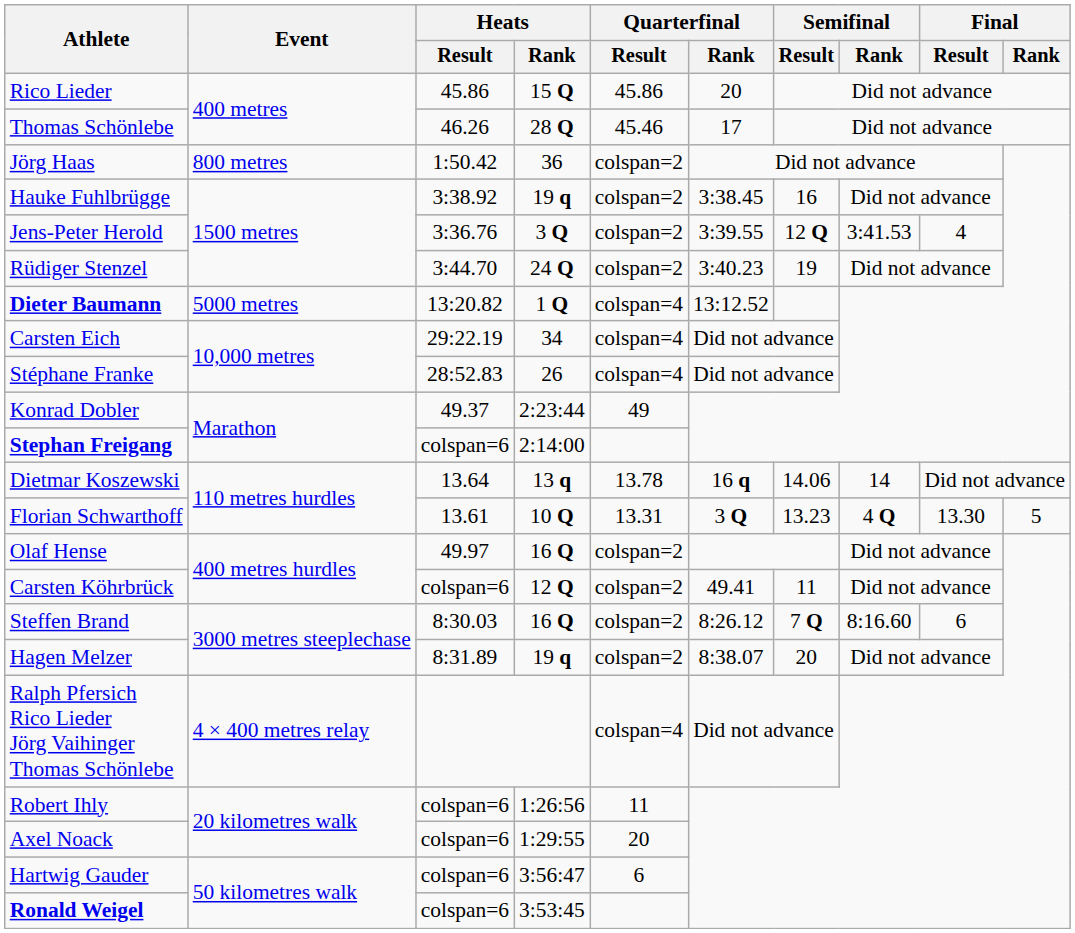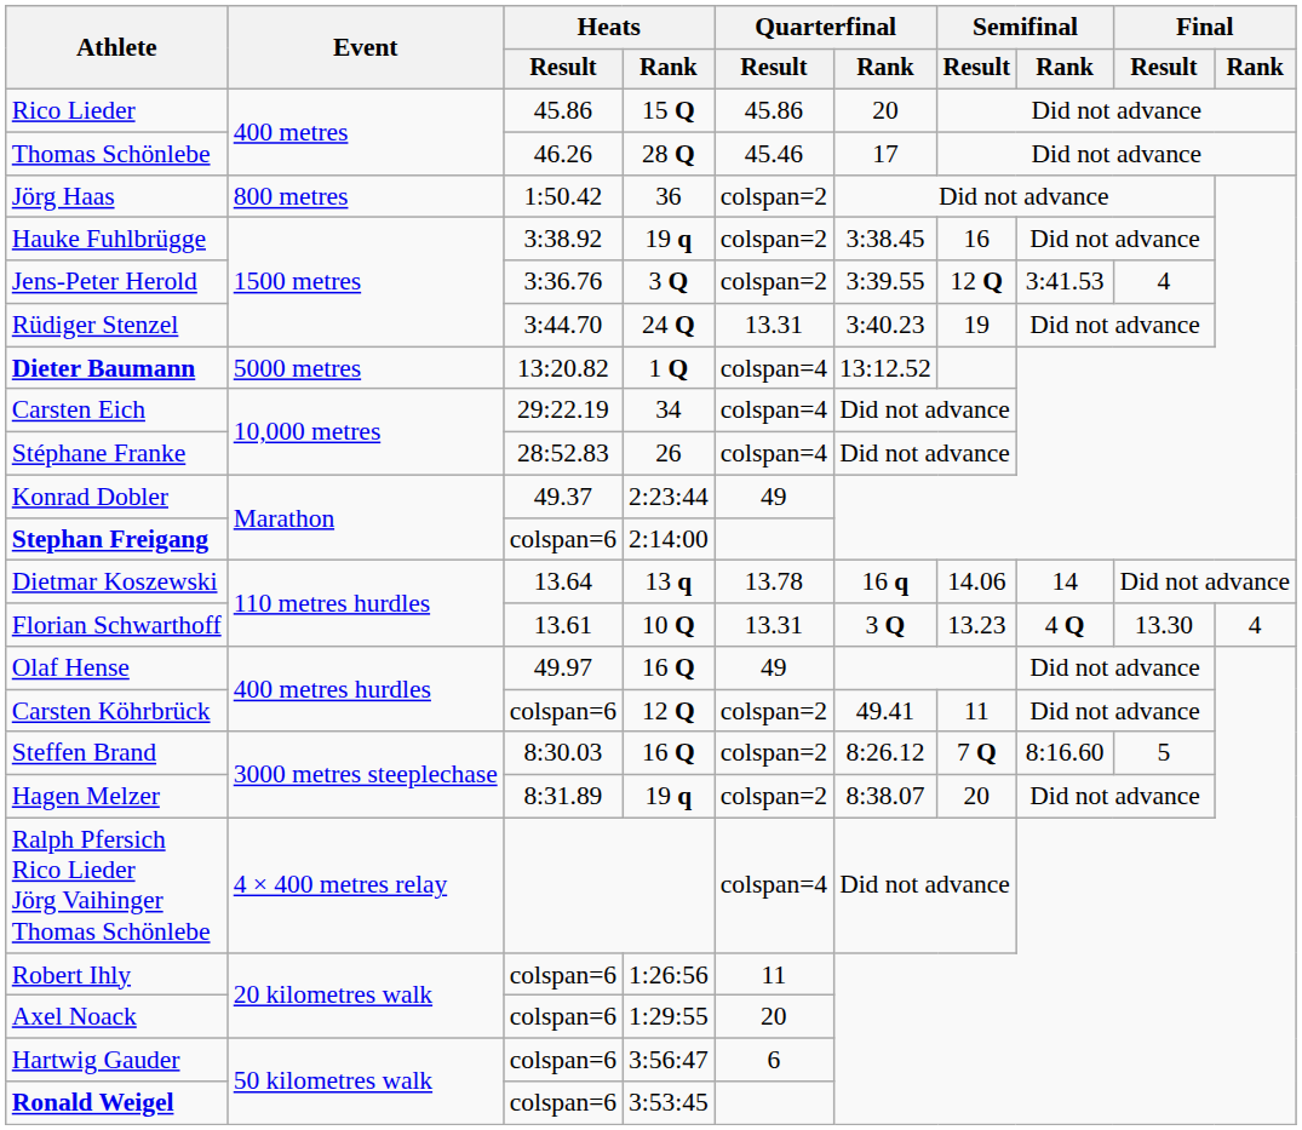Rüdiger Stenzel | Quarterfinal / Result: colspan=2 -> 13.31
Florian Schwarthoff | Final / Rank: 5 -> 4
Olaf Hense | Quarterfinal / Result: colspan=2 -> 49
Steffen Brand | Final / Result: 6 -> 5
